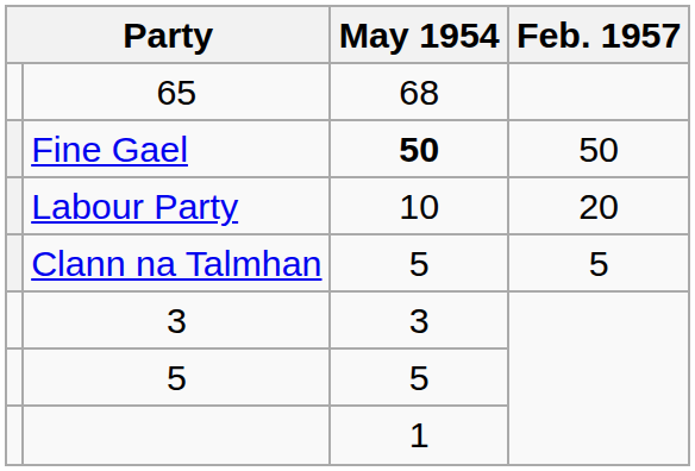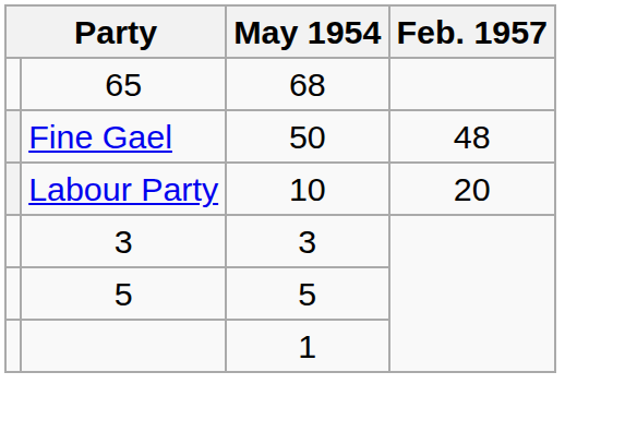Fine Gael | May 1954: bold -> normal
Fine Gael | Feb. 1957: 50 -> 48
- row: Clann na Talmhan | 5 | 5
